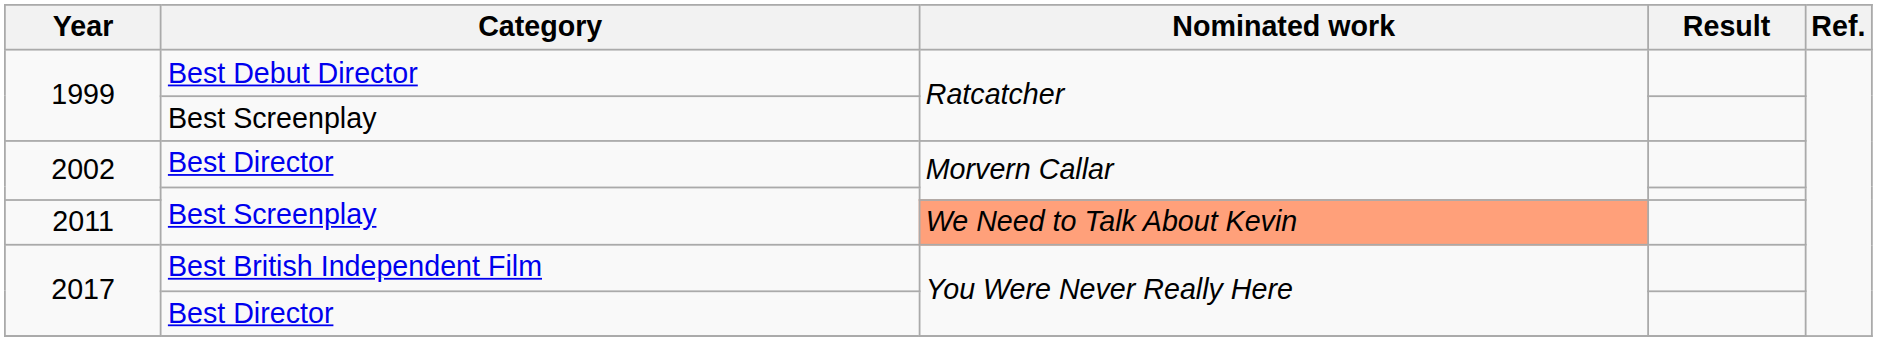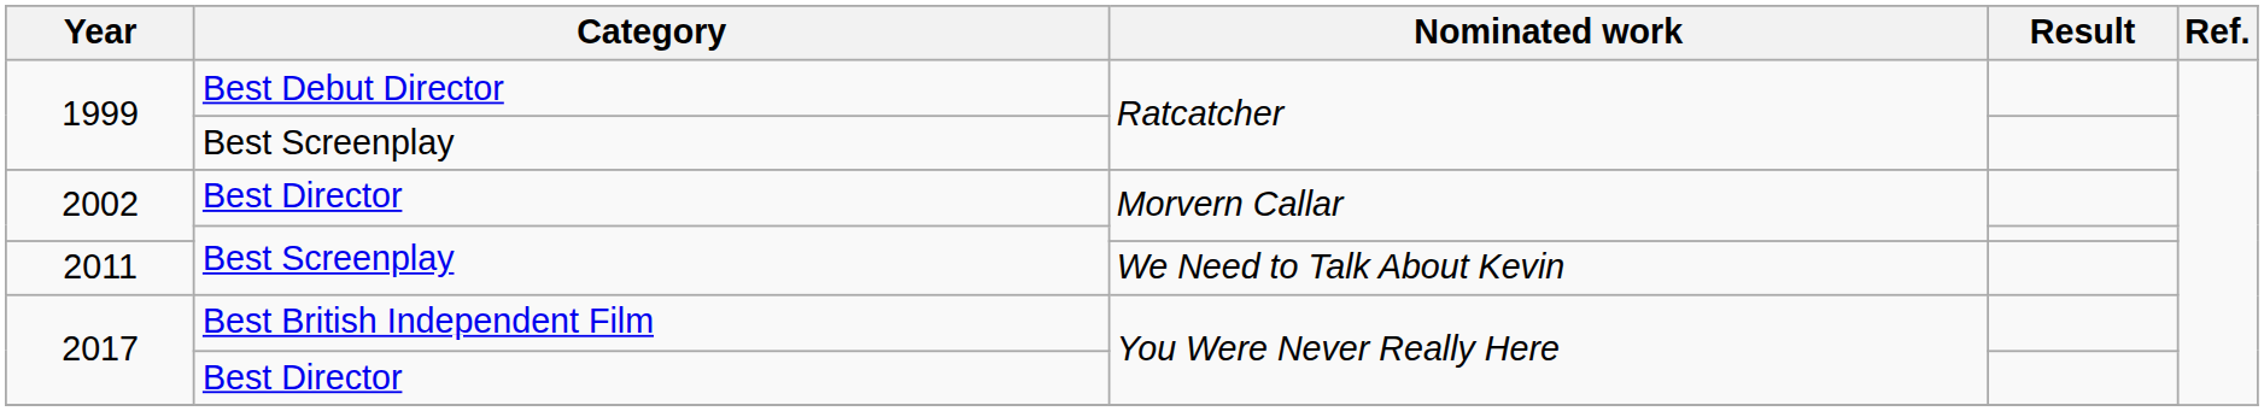2011 | Nominated work: lightsalmon background -> no background
